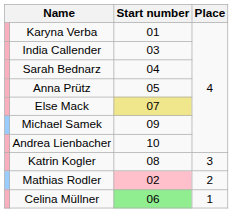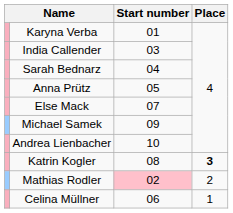Else Mack | Start number: khaki background -> no background
Katrin Kogler | Place: normal -> bold
Celina Müllner | Start number: lightgreen background -> no background
